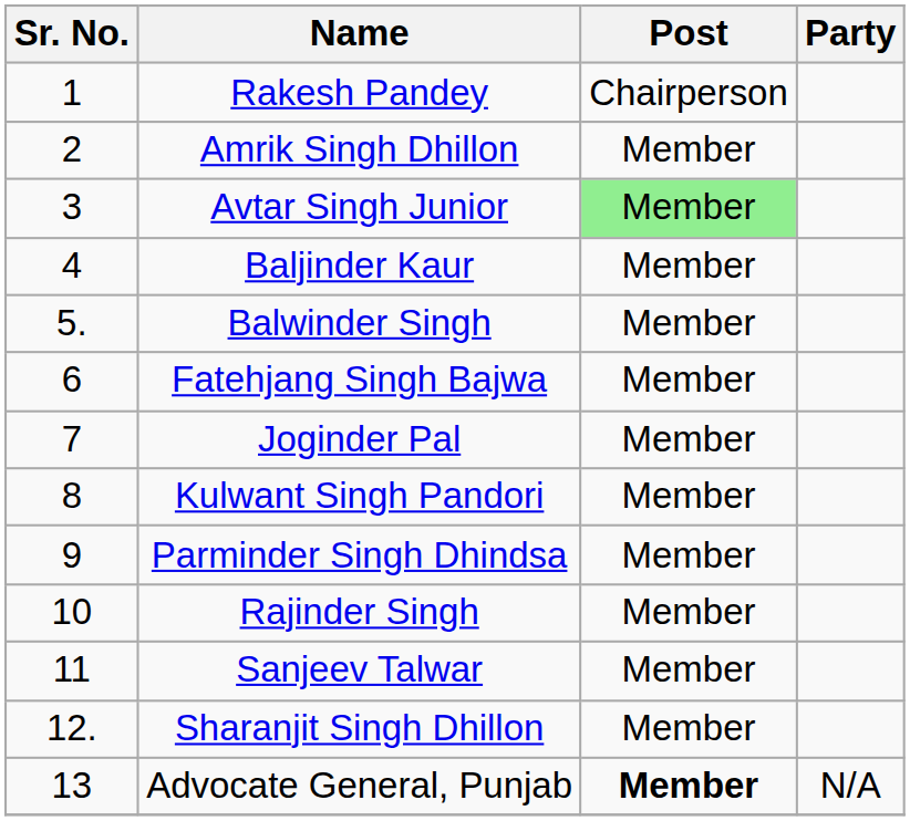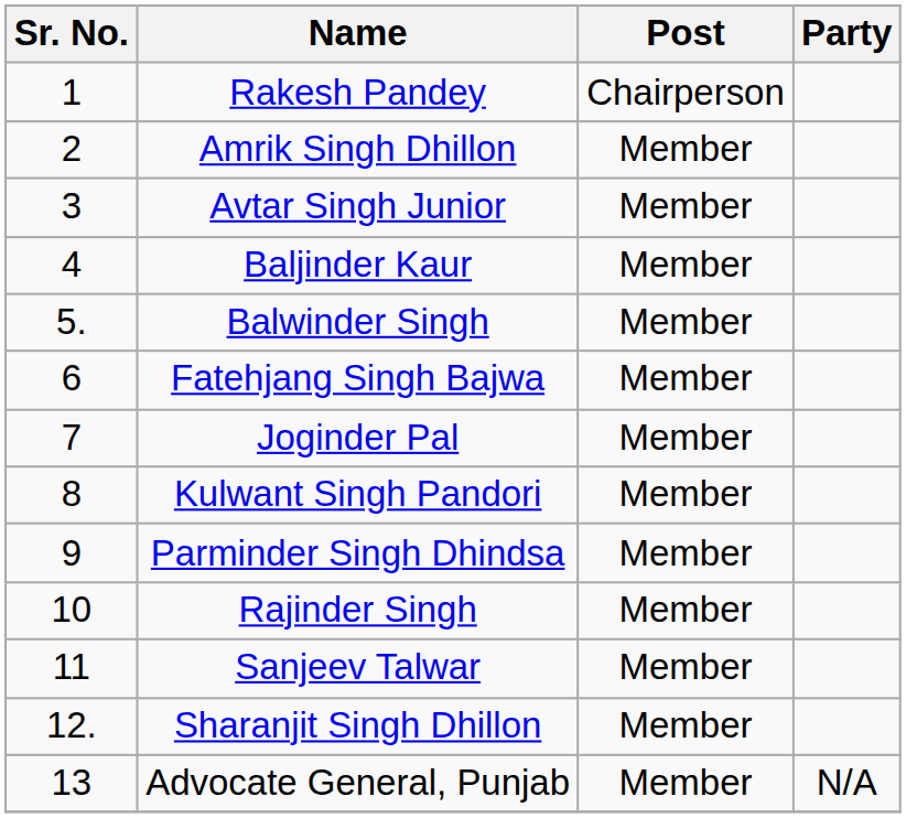Avtar Singh Junior | Post: lightgreen background -> no background
Advocate General, Punjab | Post: bold -> normal
